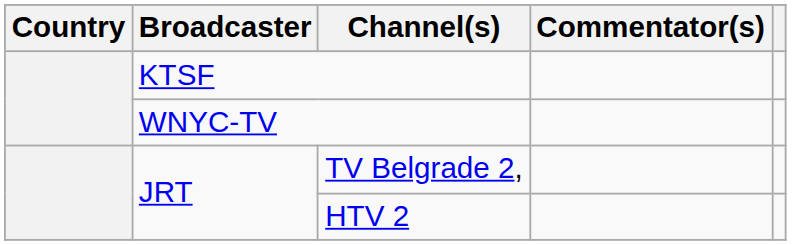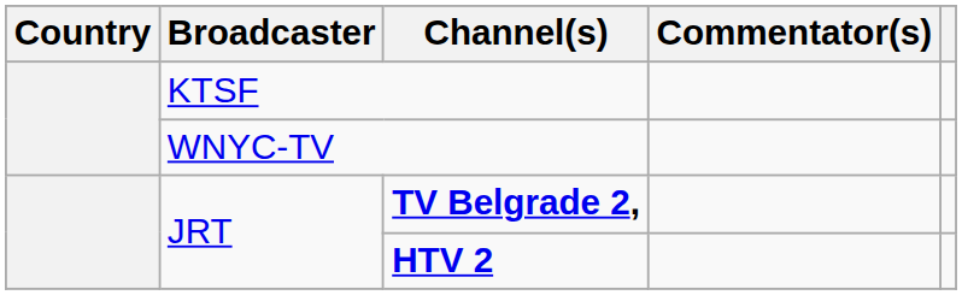TV Belgrade 2, | Channel(s): normal -> bold
HTV 2 | Channel(s): normal -> bold
